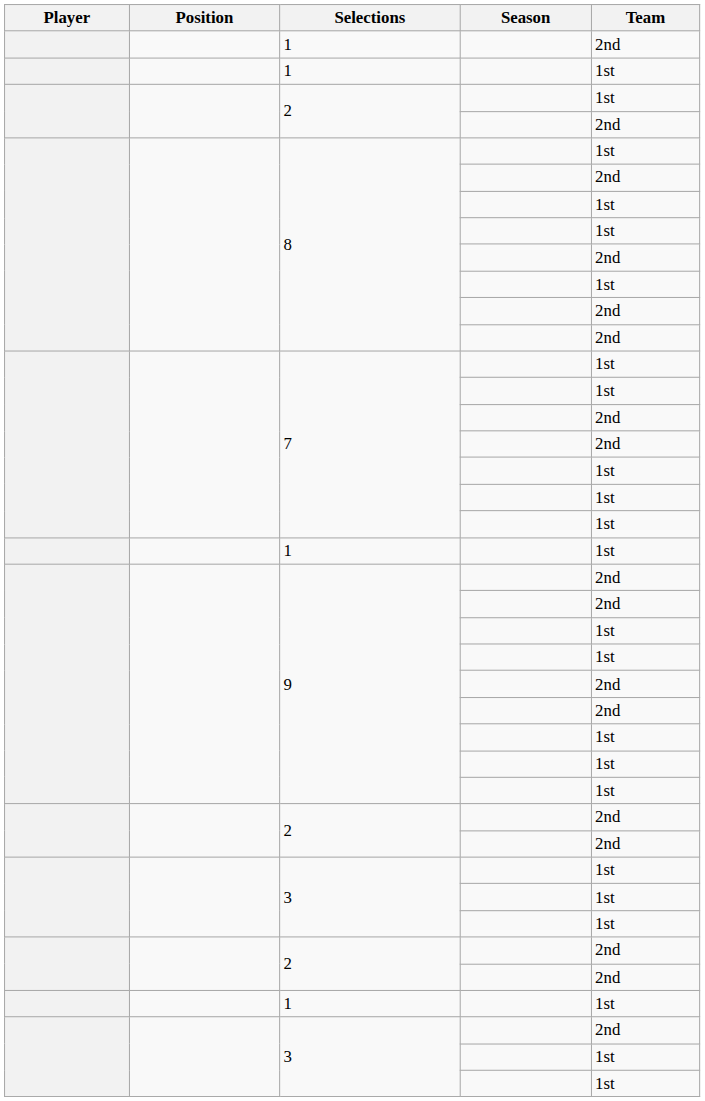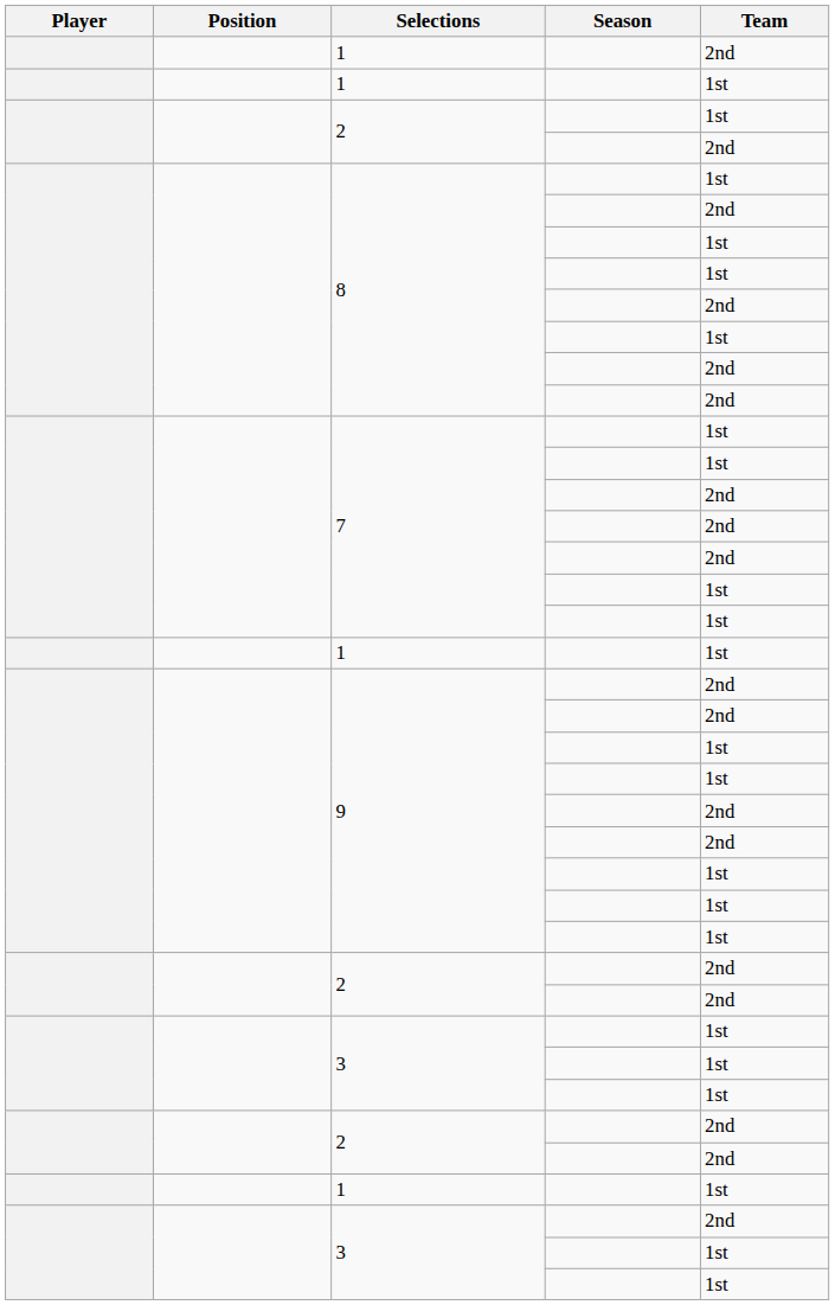row 18 | Team: 1st -> 2nd
